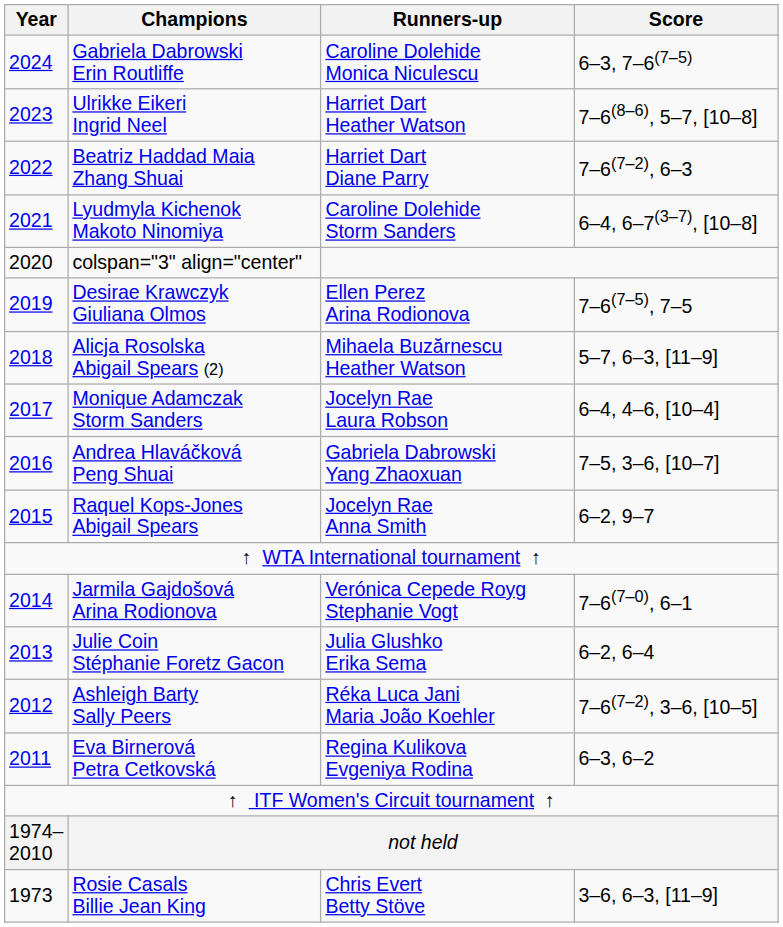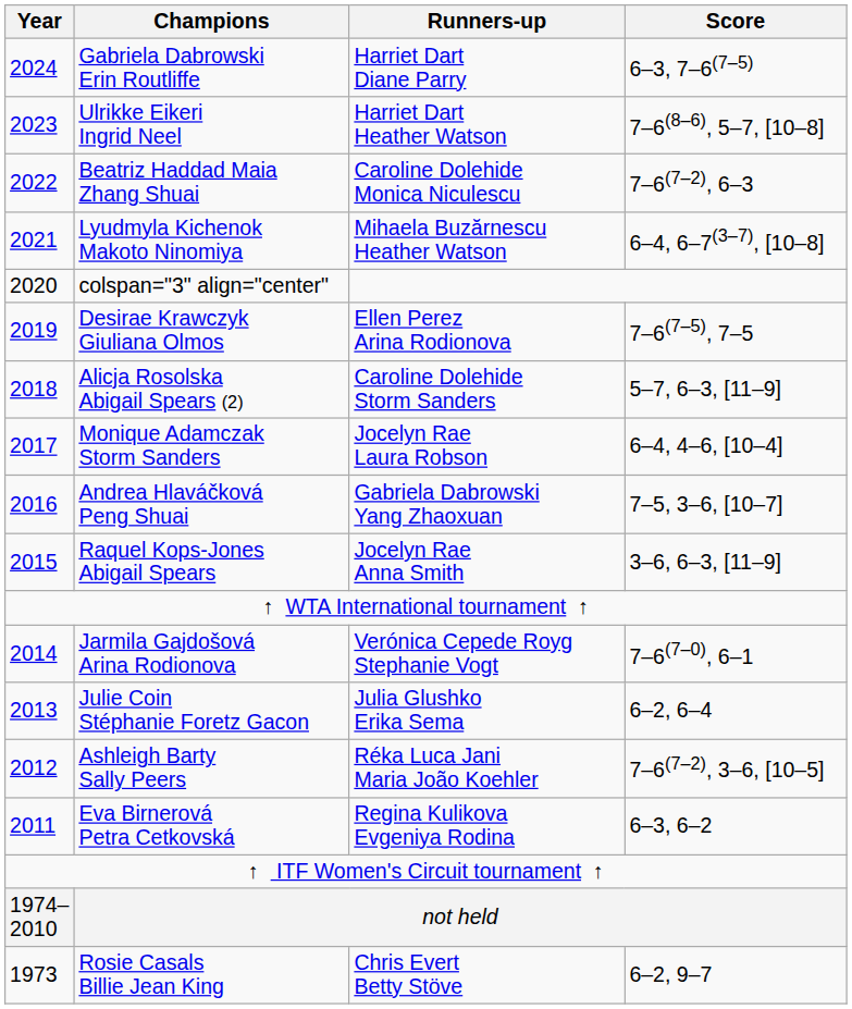Gabriela Dabrowski Erin Routliffe | Runners-up: Caroline Dolehide Monica Niculescu -> Harriet Dart Diane Parry
Beatriz Haddad Maia Zhang Shuai | Runners-up: Harriet Dart Diane Parry -> Caroline Dolehide Monica Niculescu
Lyudmyla Kichenok Makoto Ninomiya | Runners-up: Caroline Dolehide Storm Sanders -> Mihaela Buzărnescu Heather Watson
Alicja Rosolska Abigail Spears (2) | Runners-up: Mihaela Buzărnescu Heather Watson -> Caroline Dolehide Storm Sanders
Raquel Kops-Jones Abigail Spears | Score: 6–2, 9–7 -> 3–6, 6–3, [11–9]
Rosie Casals Billie Jean King | Score: 3–6, 6–3, [11–9] -> 6–2, 9–7
